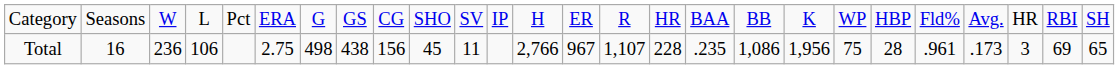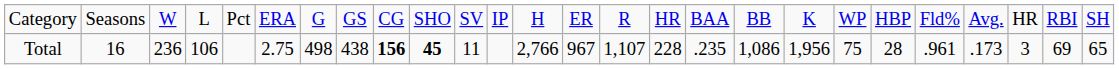row 2 | column 9: normal -> bold
row 2 | column 10: normal -> bold
